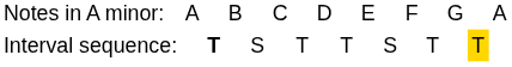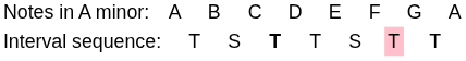Interval sequence: | column 3: bold -> normal
Interval sequence: | column 7: normal -> bold
Interval sequence: | column 13: no background -> pink background
Interval sequence: | column 15: gold background -> no background
